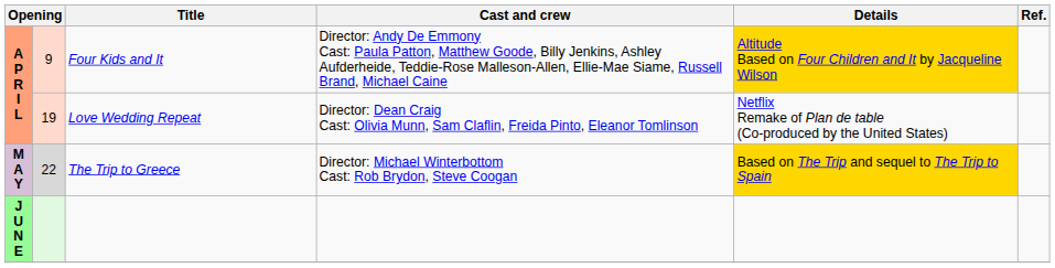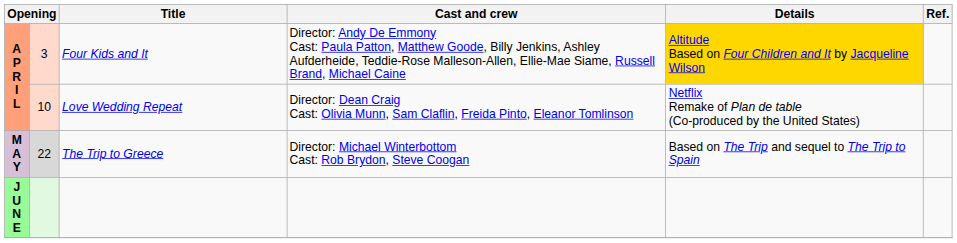Four Kids and It | column 2: 9 -> 3
Love Wedding Repeat | column 2: 19 -> 10
The Trip to Greece | Details: gold background -> no background
